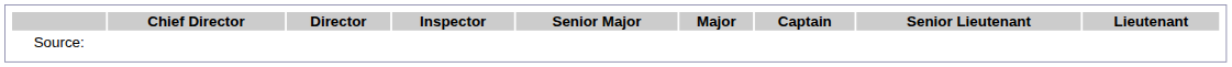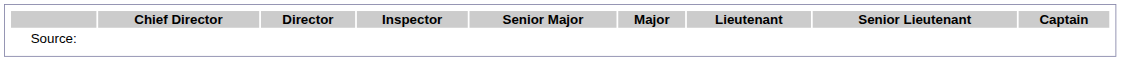columns swapped: Captain <-> Lieutenant
